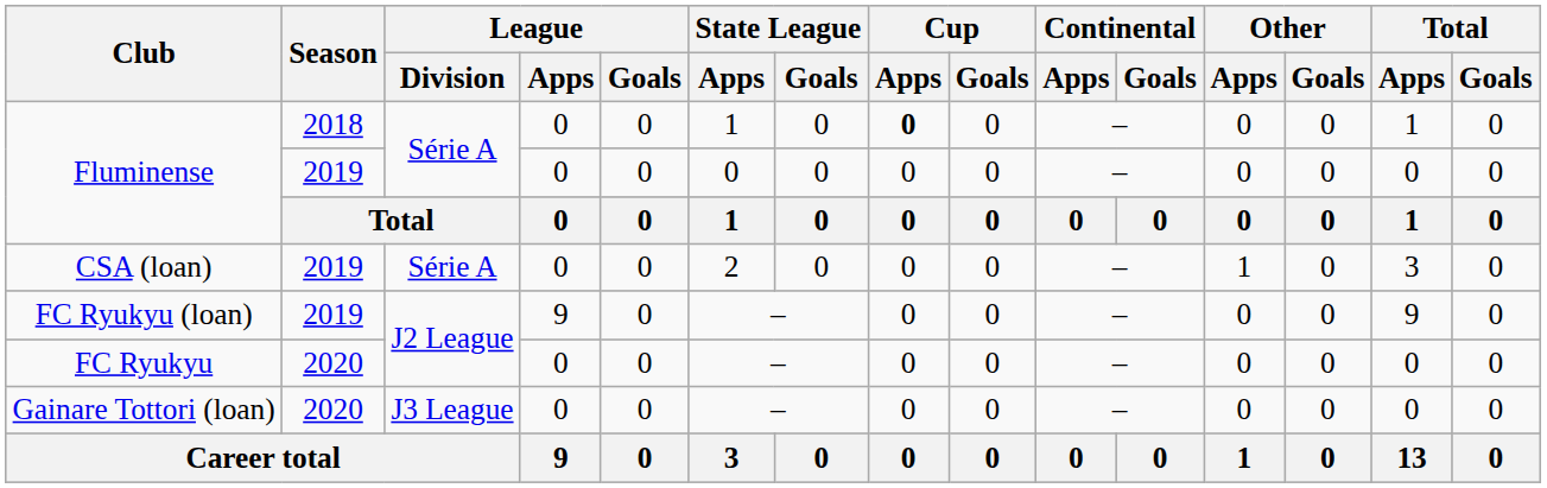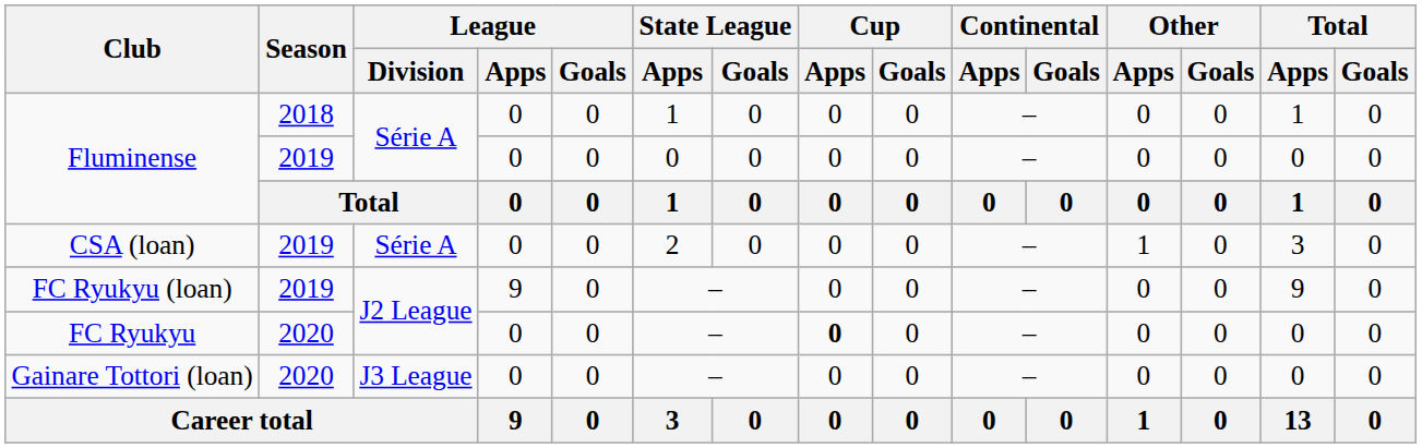Fluminense / 2018 | Cup / Apps: bold -> normal
FC Ryukyu | Cup / Apps: normal -> bold
